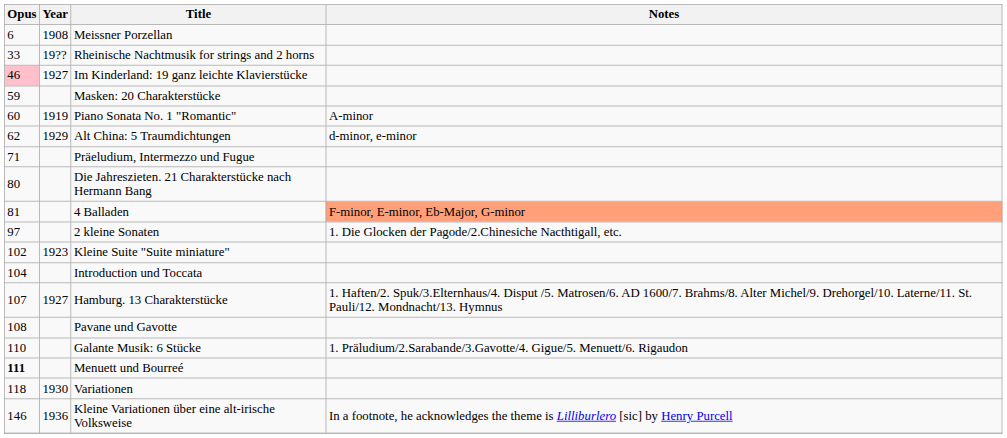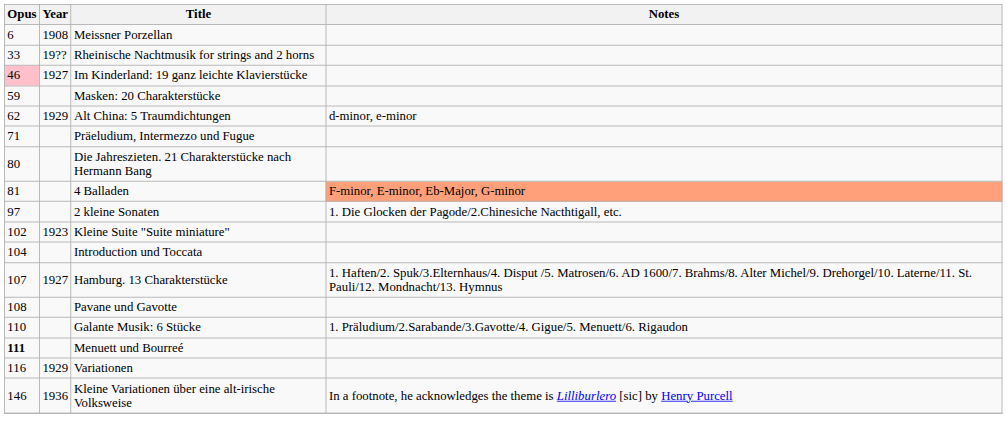- row: 60 | 1919 | Piano Sonata No. 1 "Romantic" | A-minor
Variationen | Opus: 118 -> 116
Variationen | Year: 1930 -> 1929
